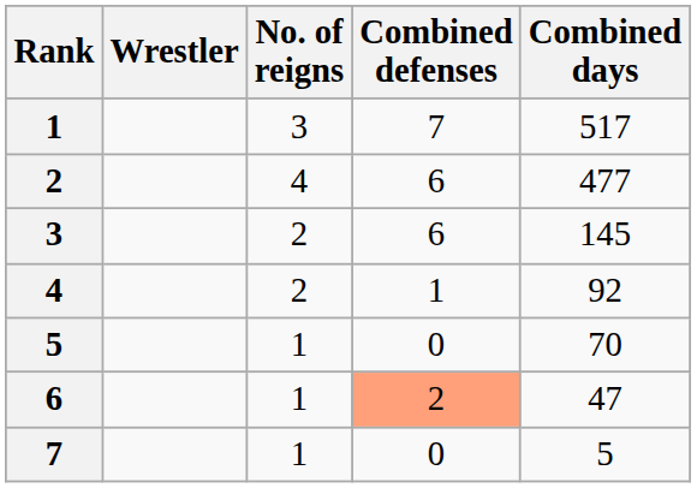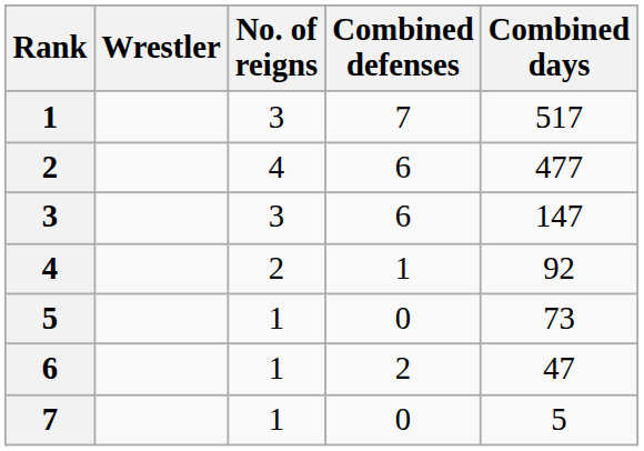row 4 | No. of reigns: 2 -> 3
row 4 | Combined days: 145 -> 147
row 6 | Combined days: 70 -> 73
row 7 | Combined defenses: lightsalmon background -> no background
